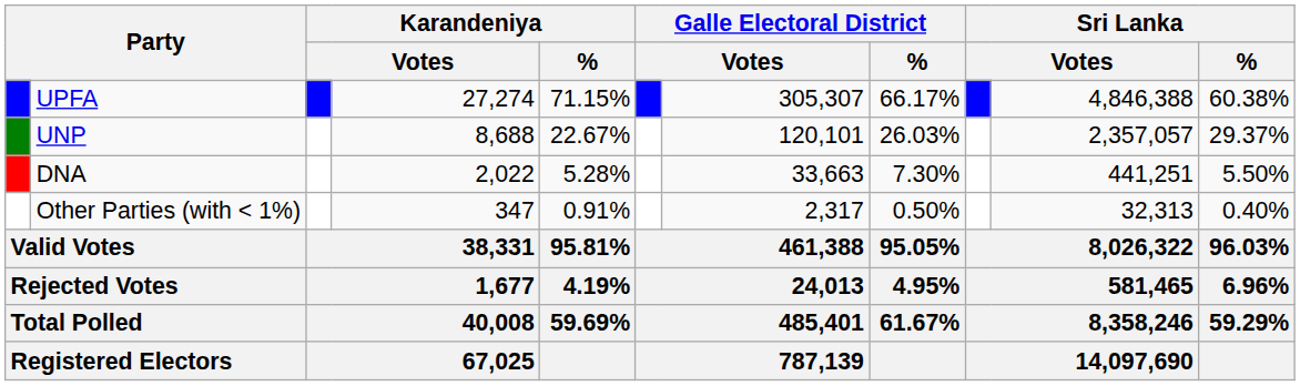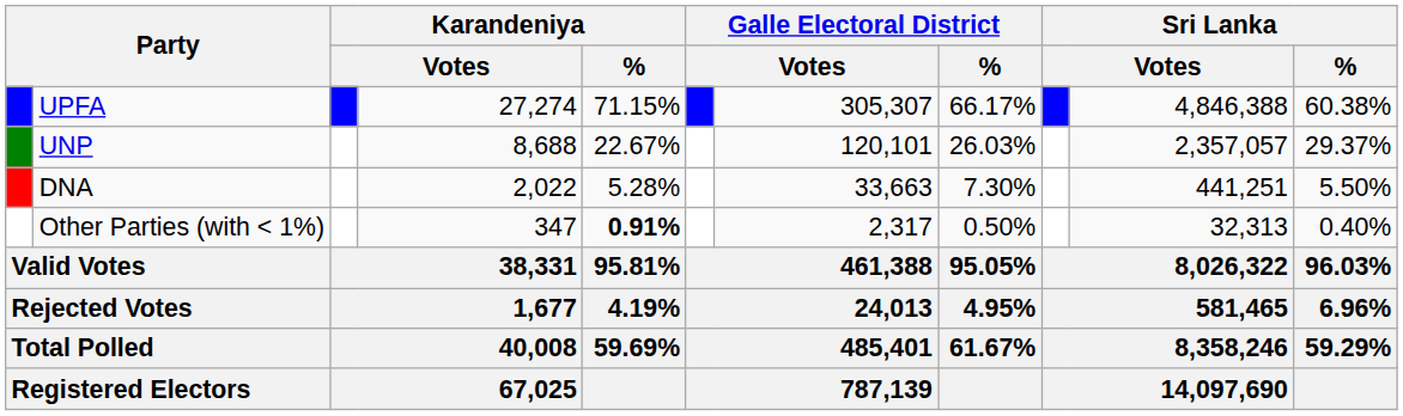Other Parties (with < 1%) | Karandeniya / %: normal -> bold
